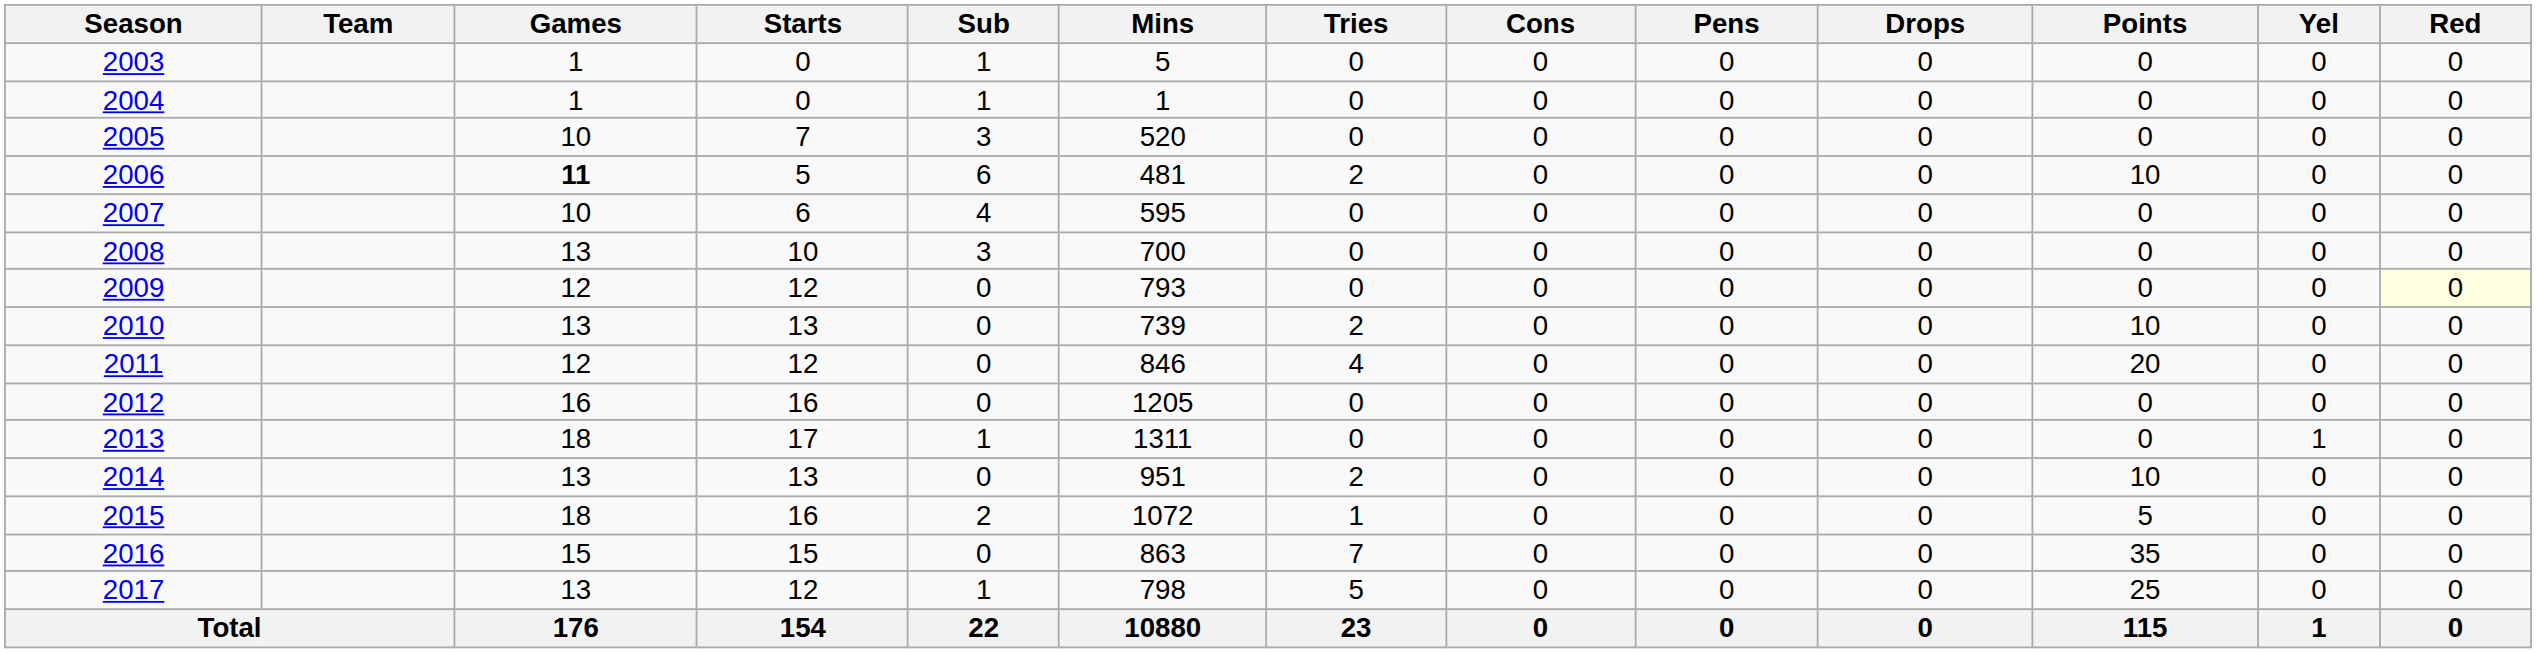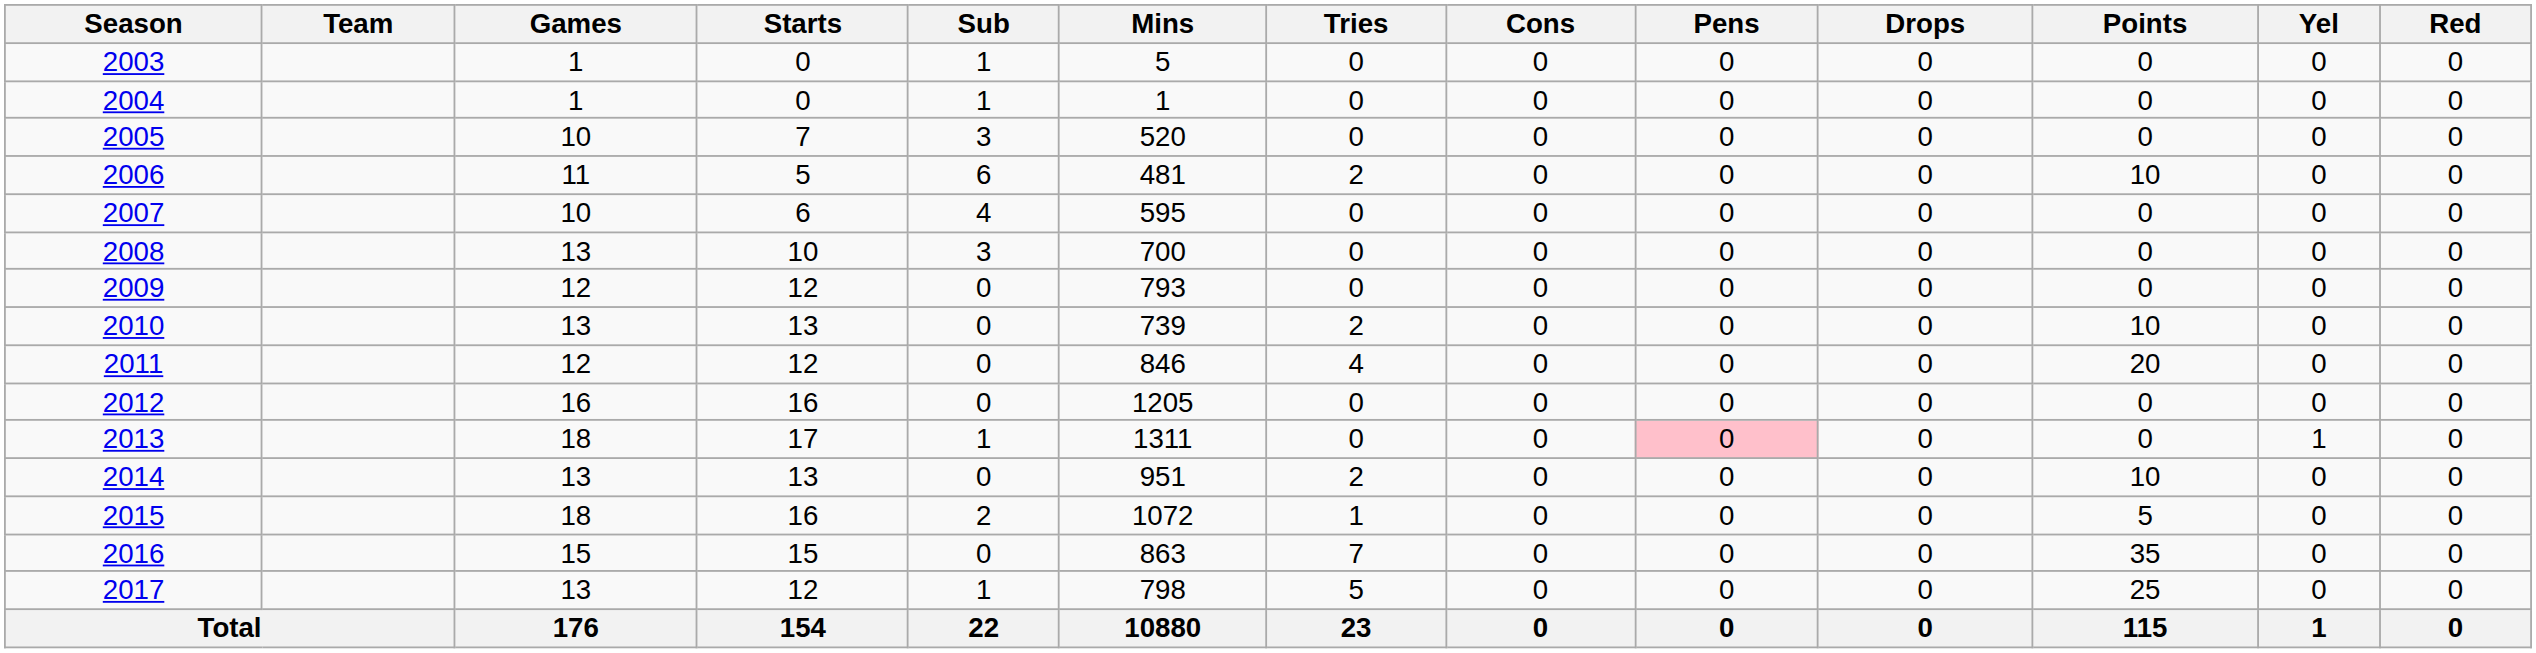2006 | Games: bold -> normal
2009 | Red: lightyellow background -> no background
2013 | Pens: no background -> pink background
